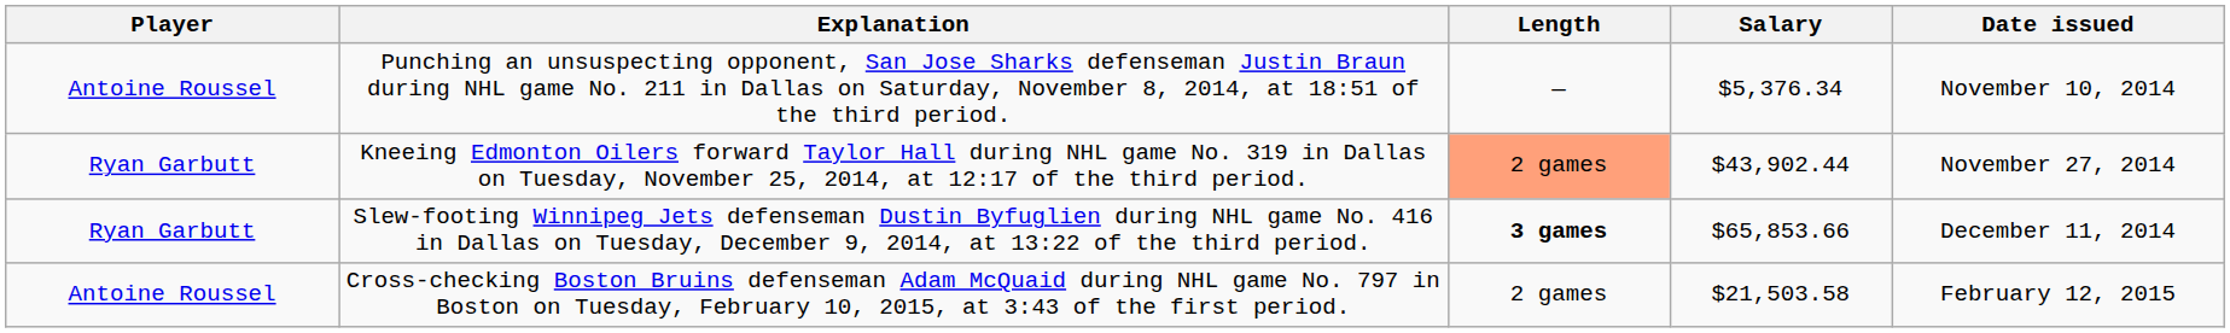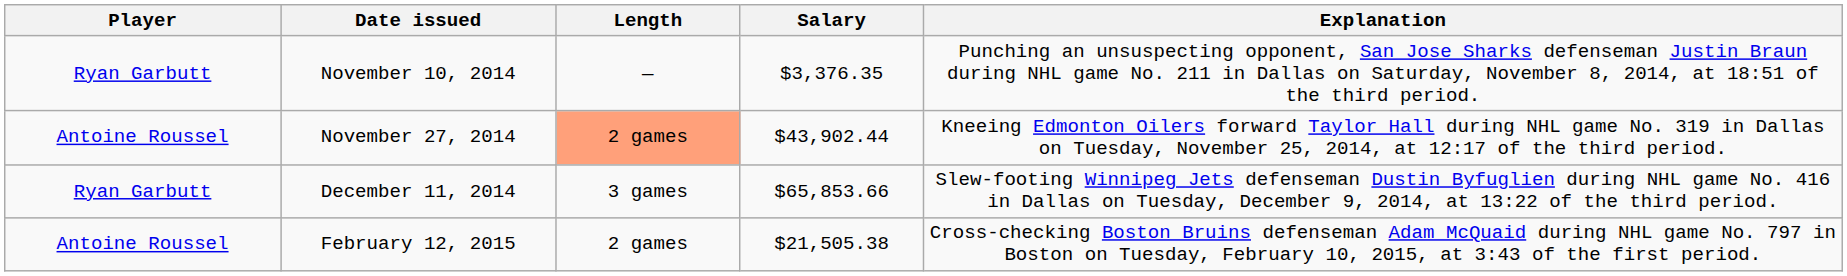columns swapped: Explanation <-> Date issued
row 2 | Player: Antoine Roussel -> Ryan Garbutt
row 2 | Salary: $5,376.34 -> $3,376.35
row 3 | Player: Ryan Garbutt -> Antoine Roussel
row 4 | Length: bold -> normal
row 5 | Salary: $21,503.58 -> $21,505.38
